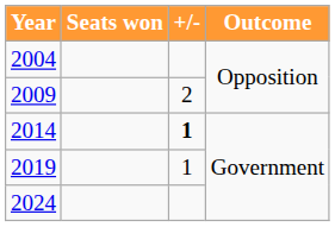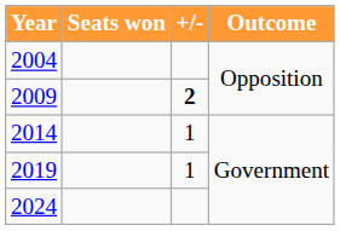2009 | +/-: normal -> bold
2014 | +/-: bold -> normal
